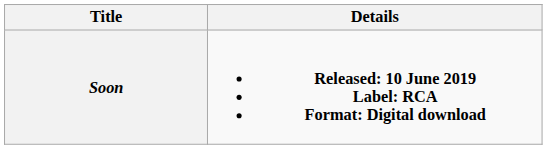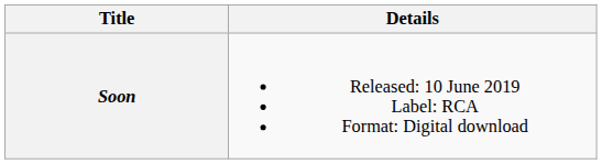Soon | Details: bold -> normal
